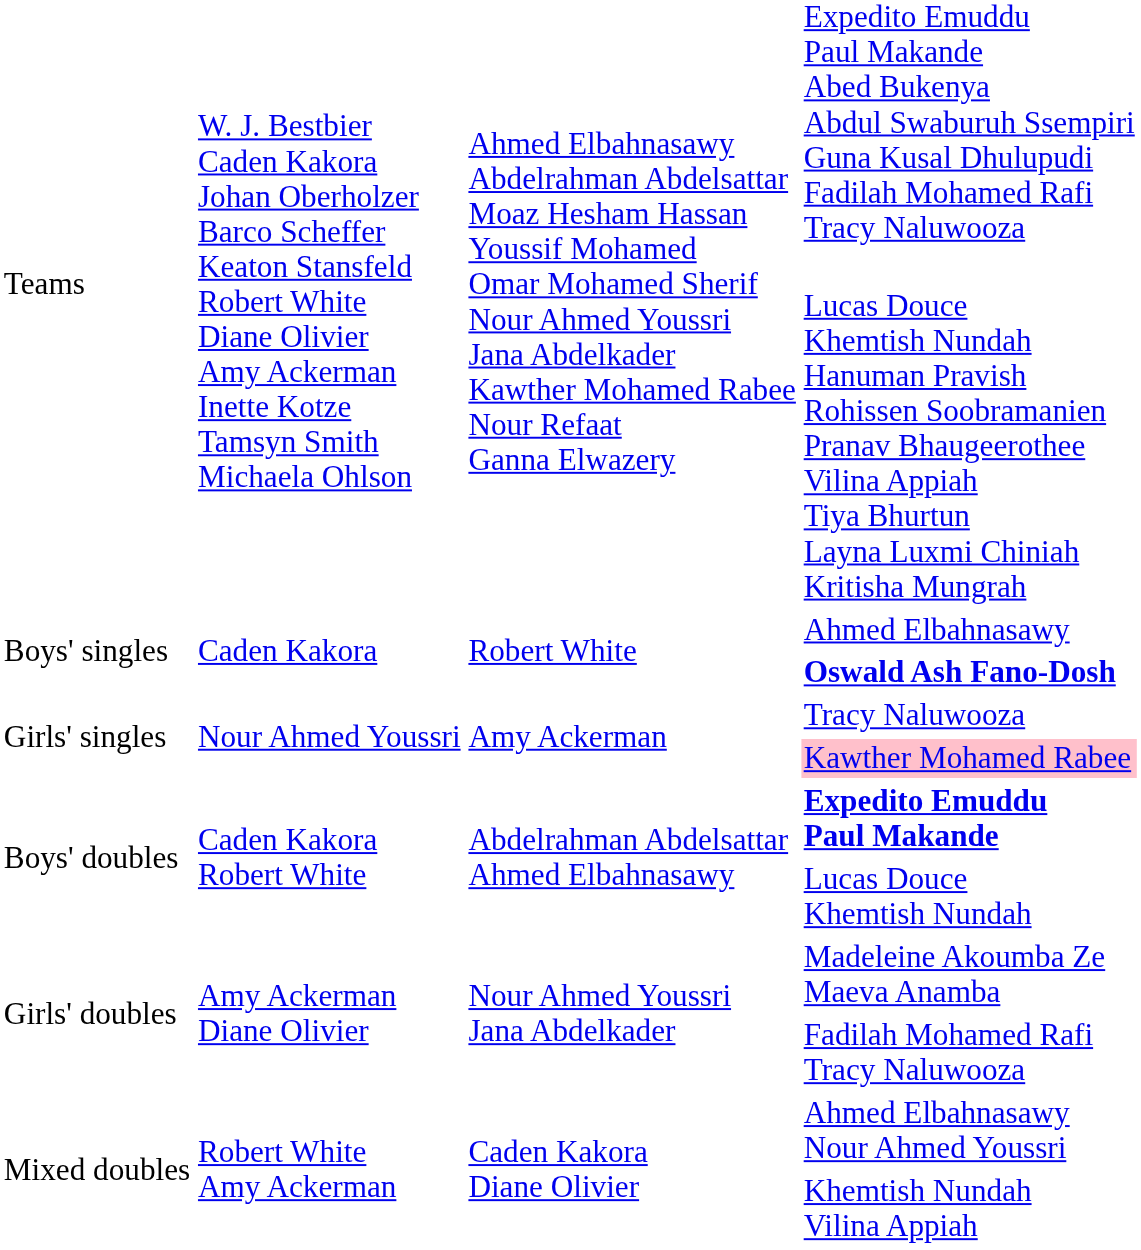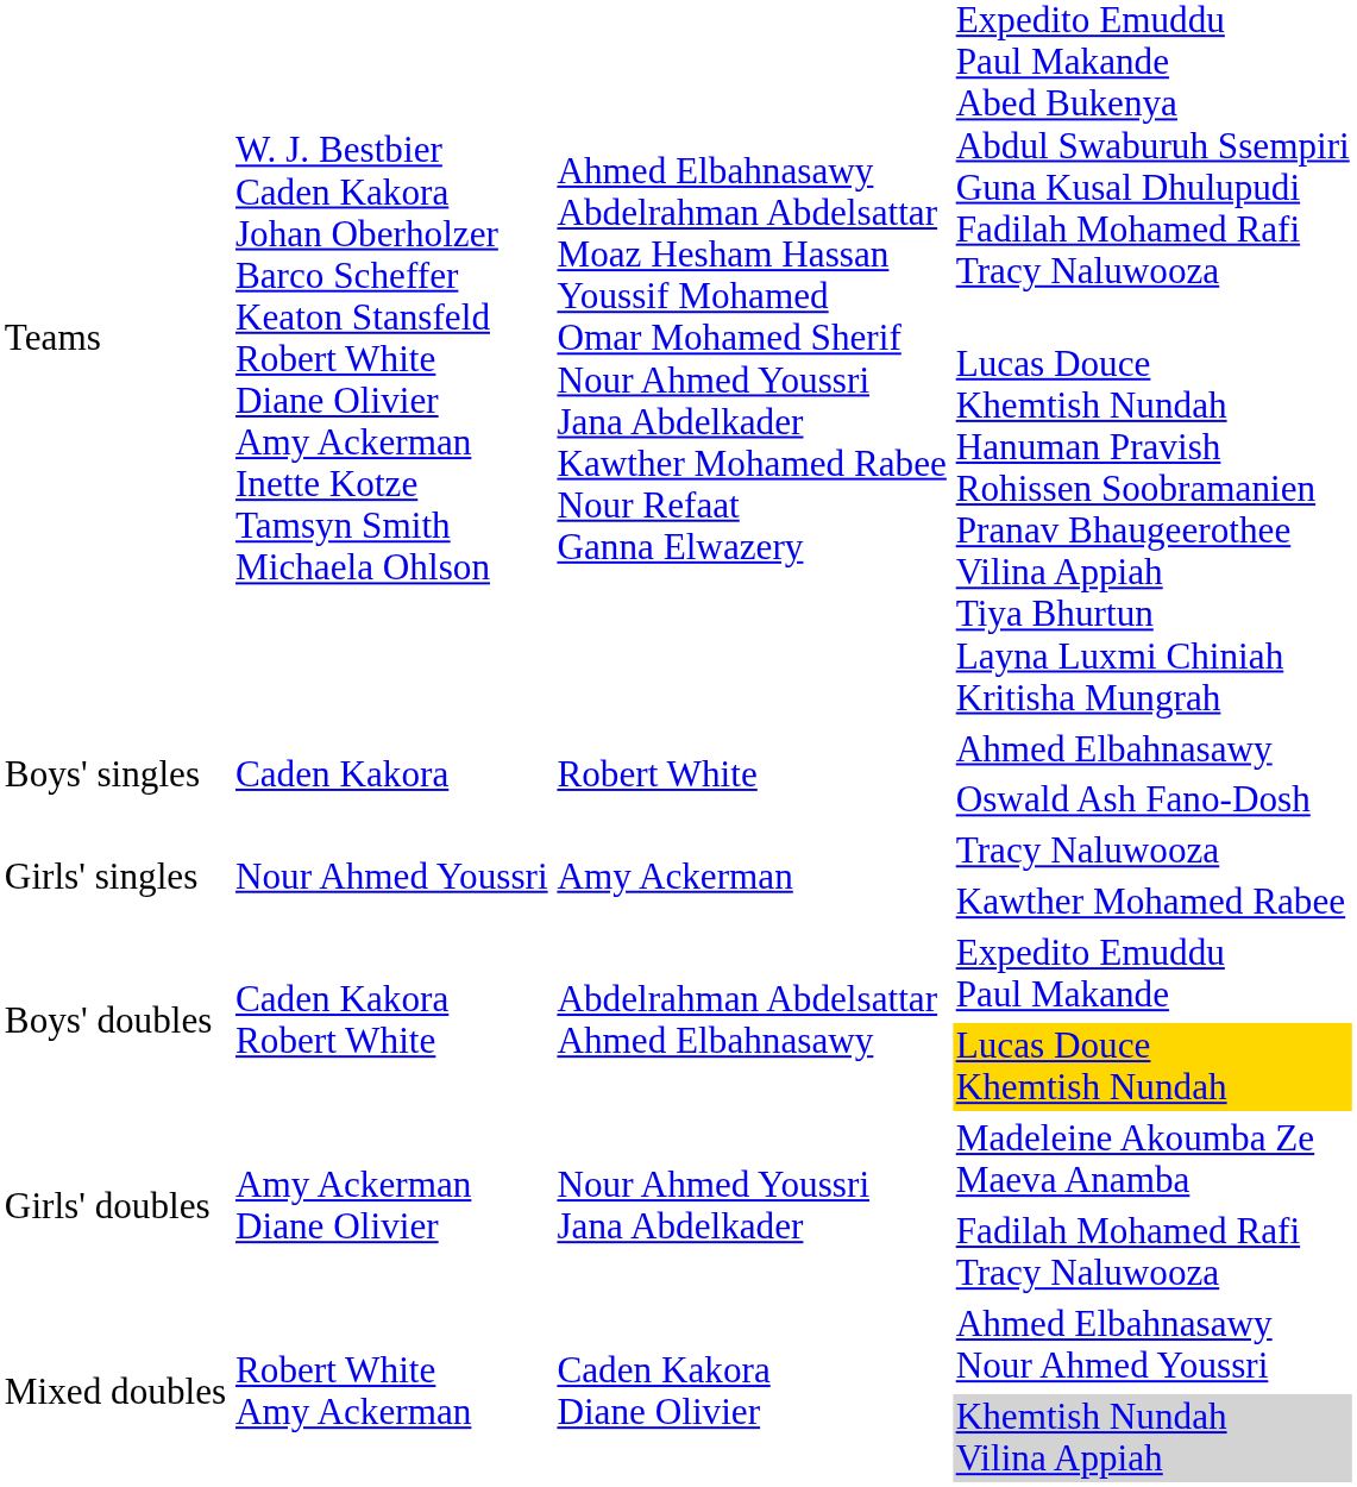Oswald Ash Fano-Dosh | column 4: bold -> normal
Kawther Mohamed Rabee | column 4: pink background -> no background
Expedito Emuddu Paul Makande | column 4: bold -> normal
Lucas Douce Khemtish Nundah | column 4: no background -> gold background
Khemtish Nundah Vilina Appiah | column 4: no background -> lightgrey background
